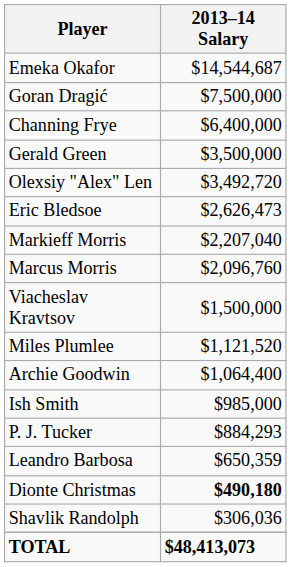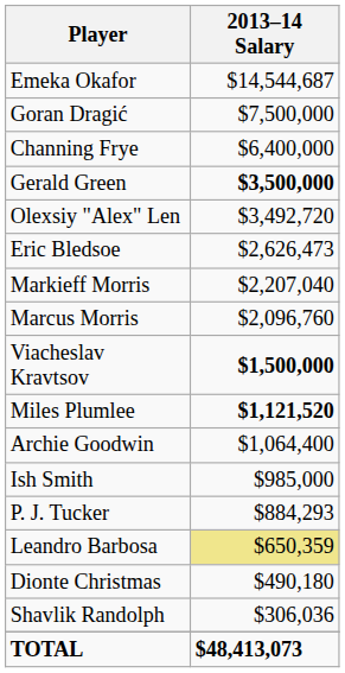Gerald Green | 2013–14 Salary: normal -> bold
Viacheslav Kravtsov | 2013–14 Salary: normal -> bold
Miles Plumlee | 2013–14 Salary: normal -> bold
Leandro Barbosa | 2013–14 Salary: no background -> khaki background
Dionte Christmas | 2013–14 Salary: bold -> normal
